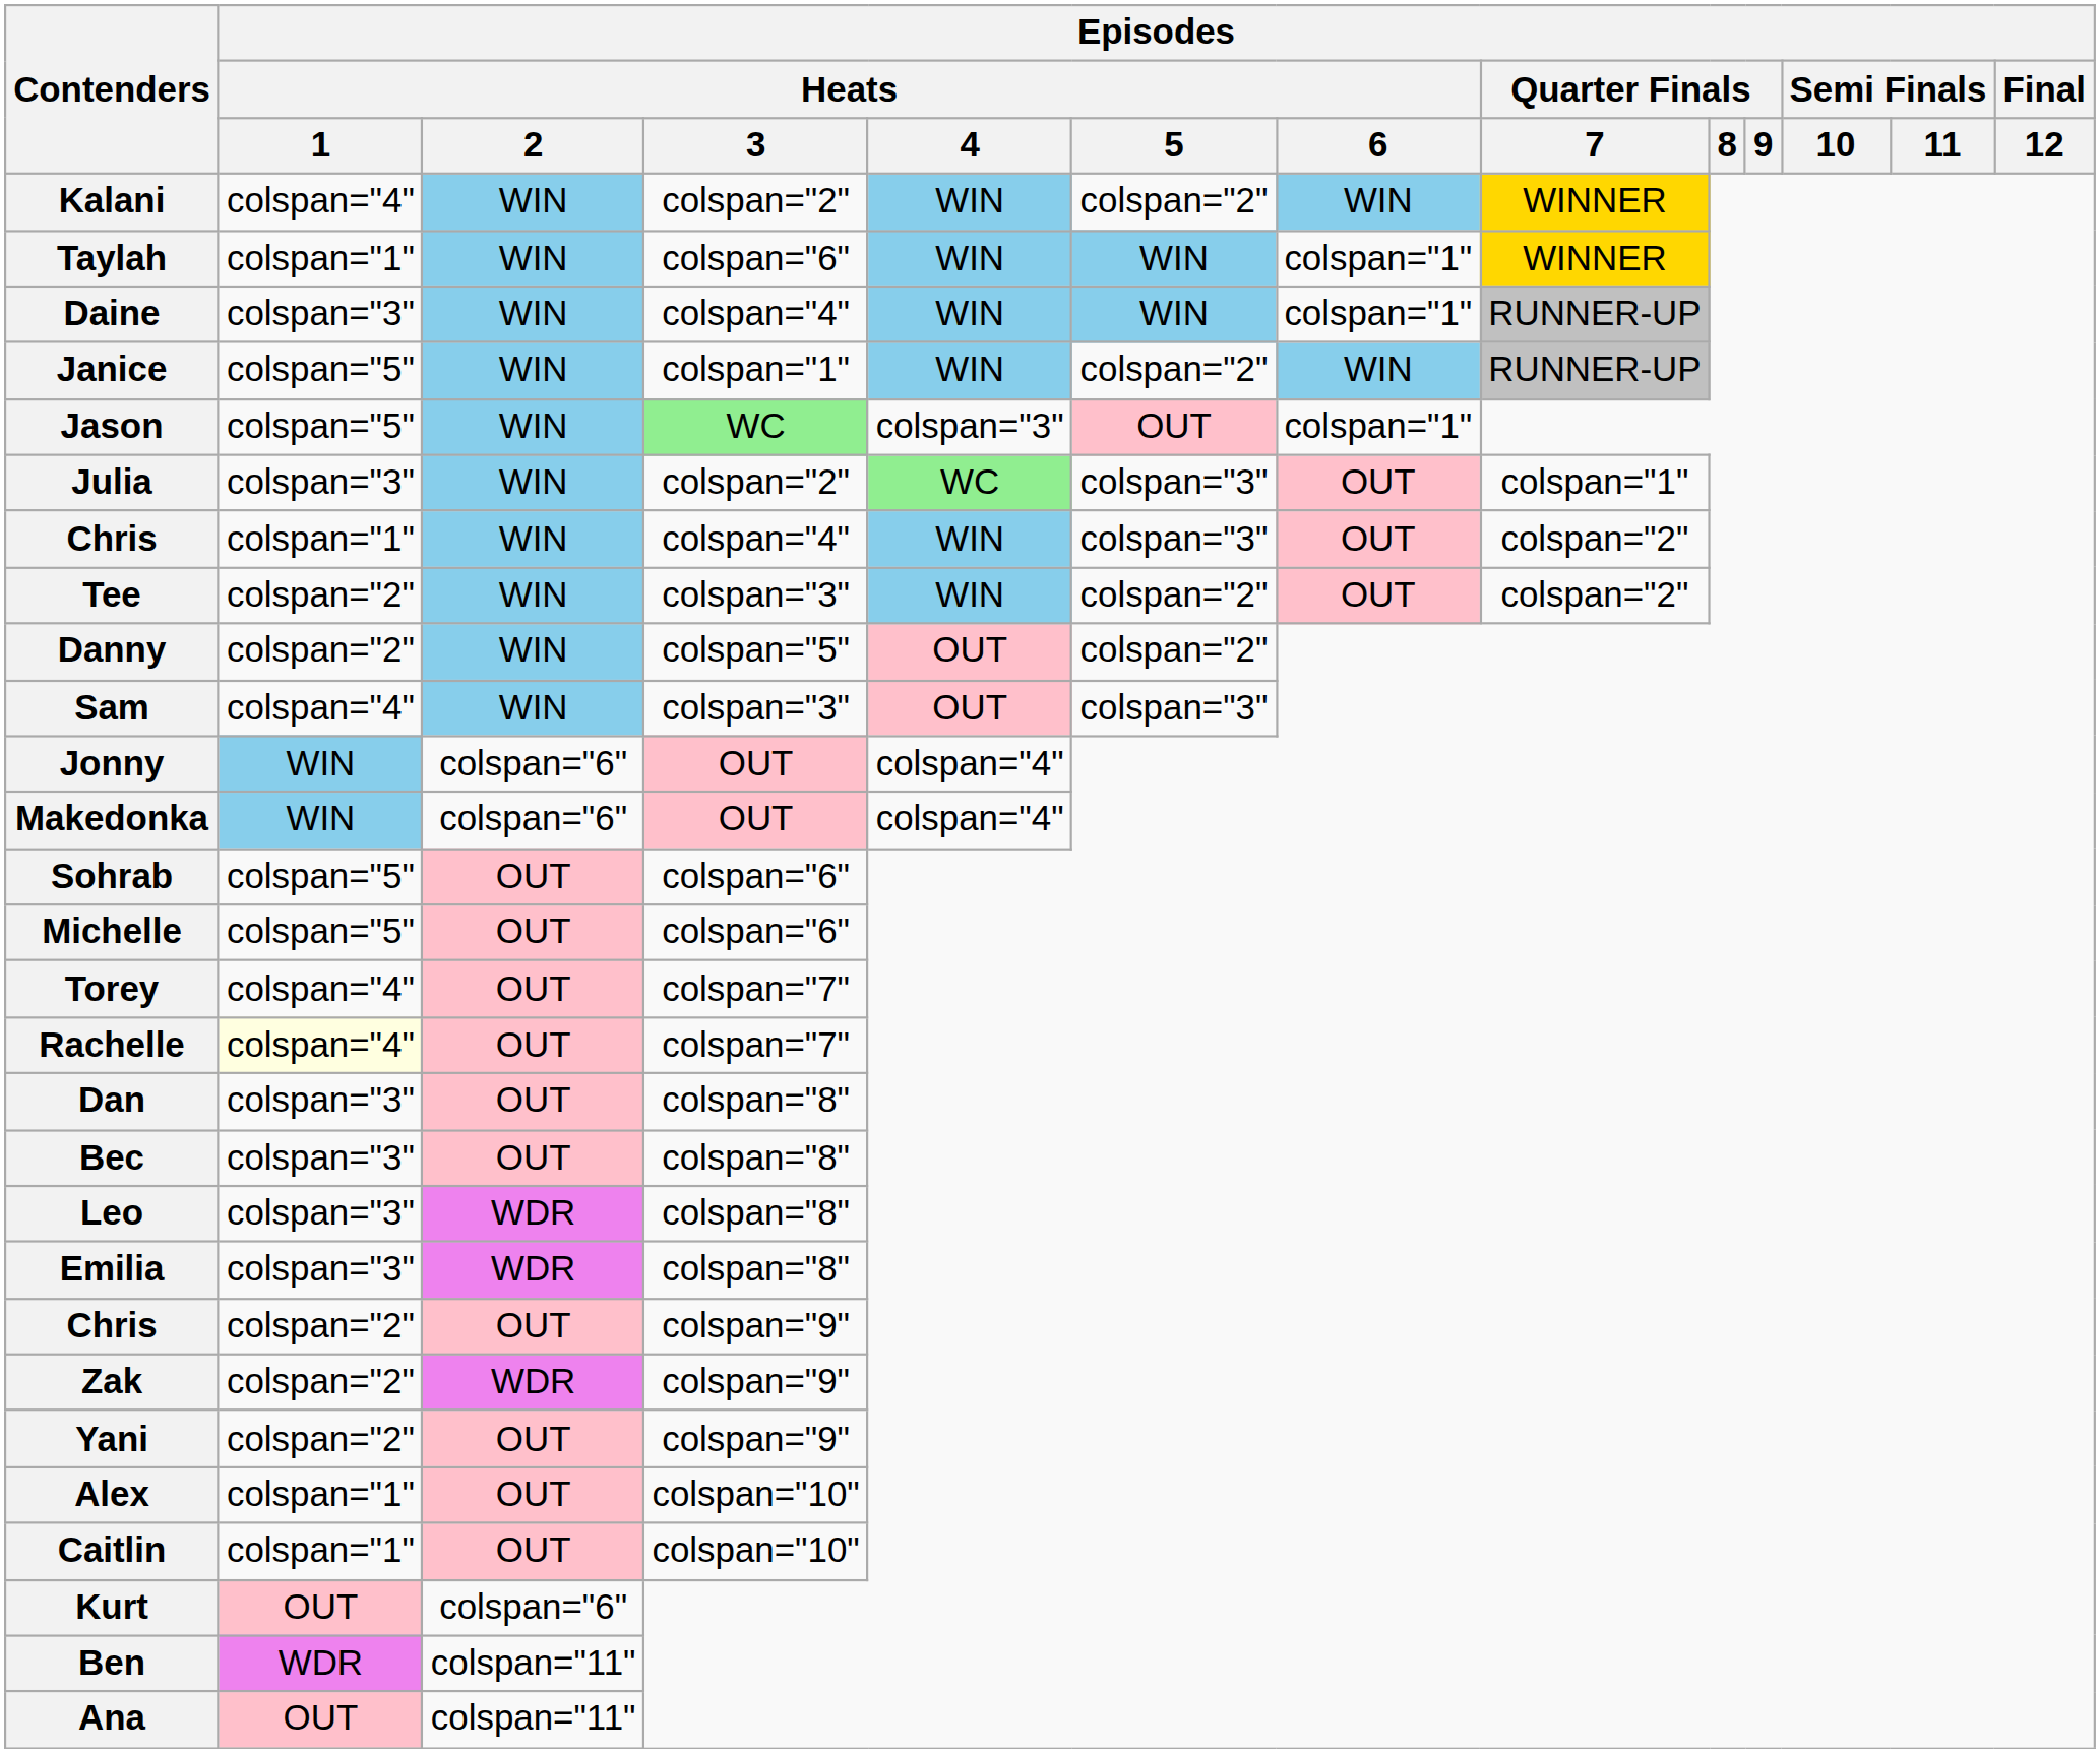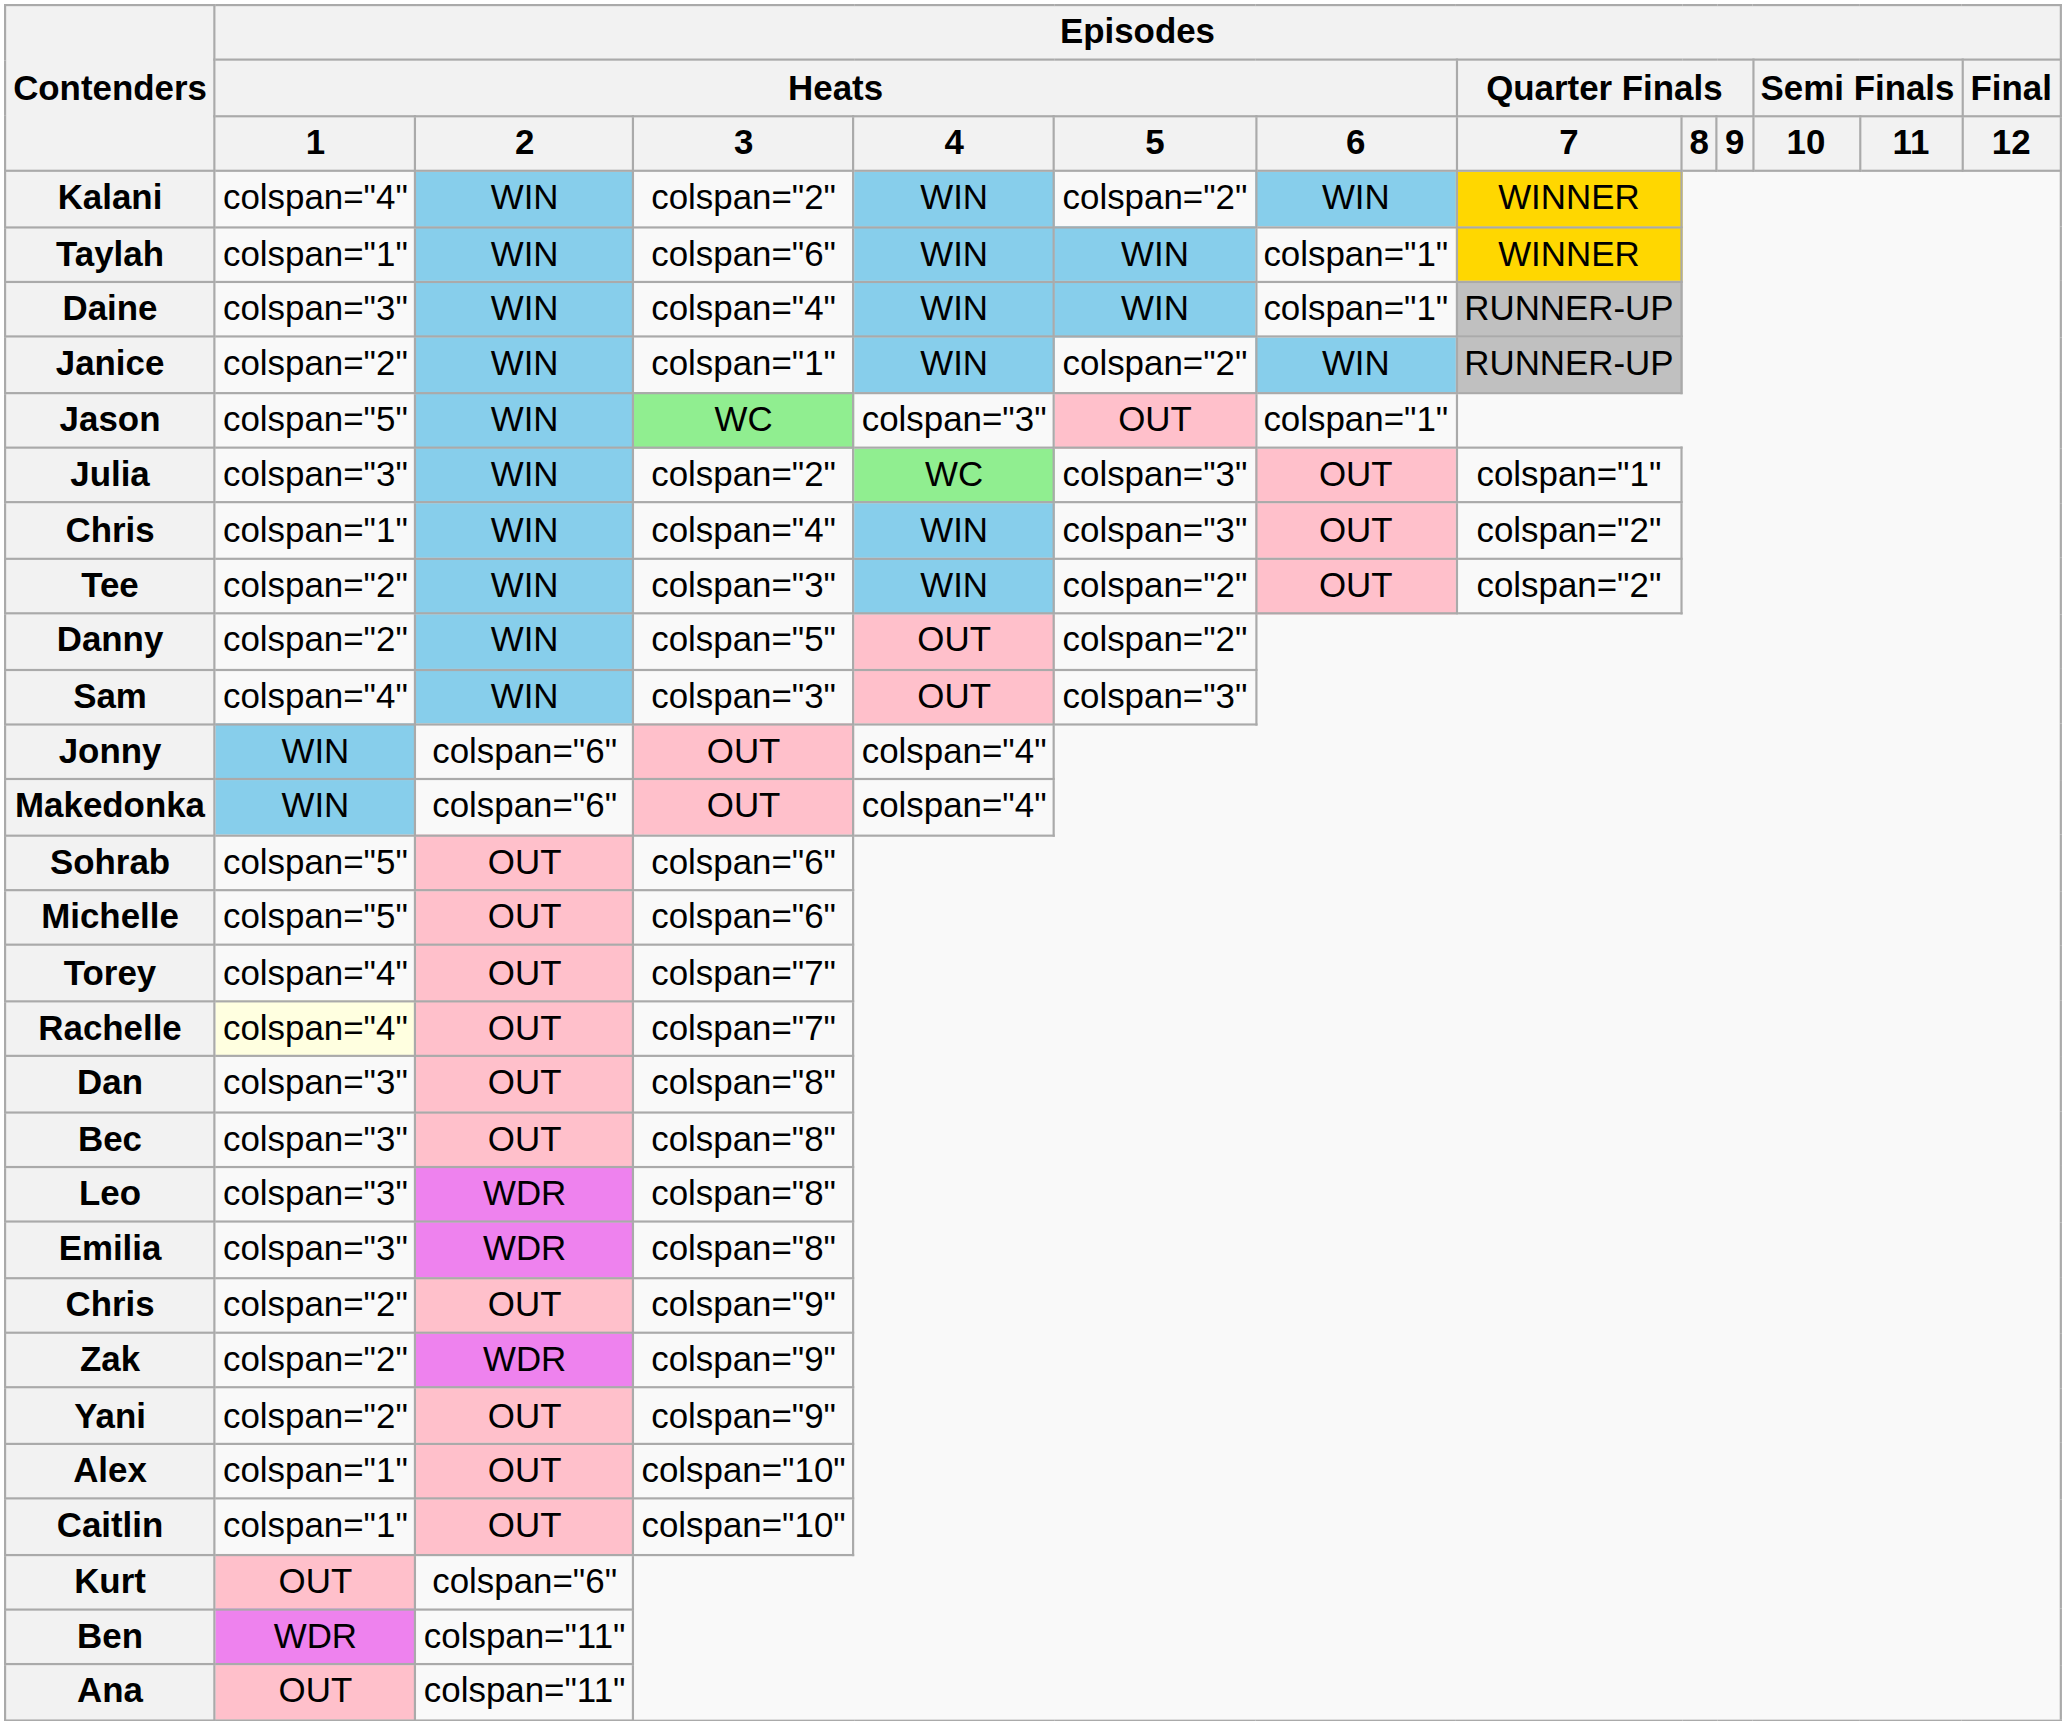Janice | Episodes / Heats / 1: colspan="5" -> colspan="2"
